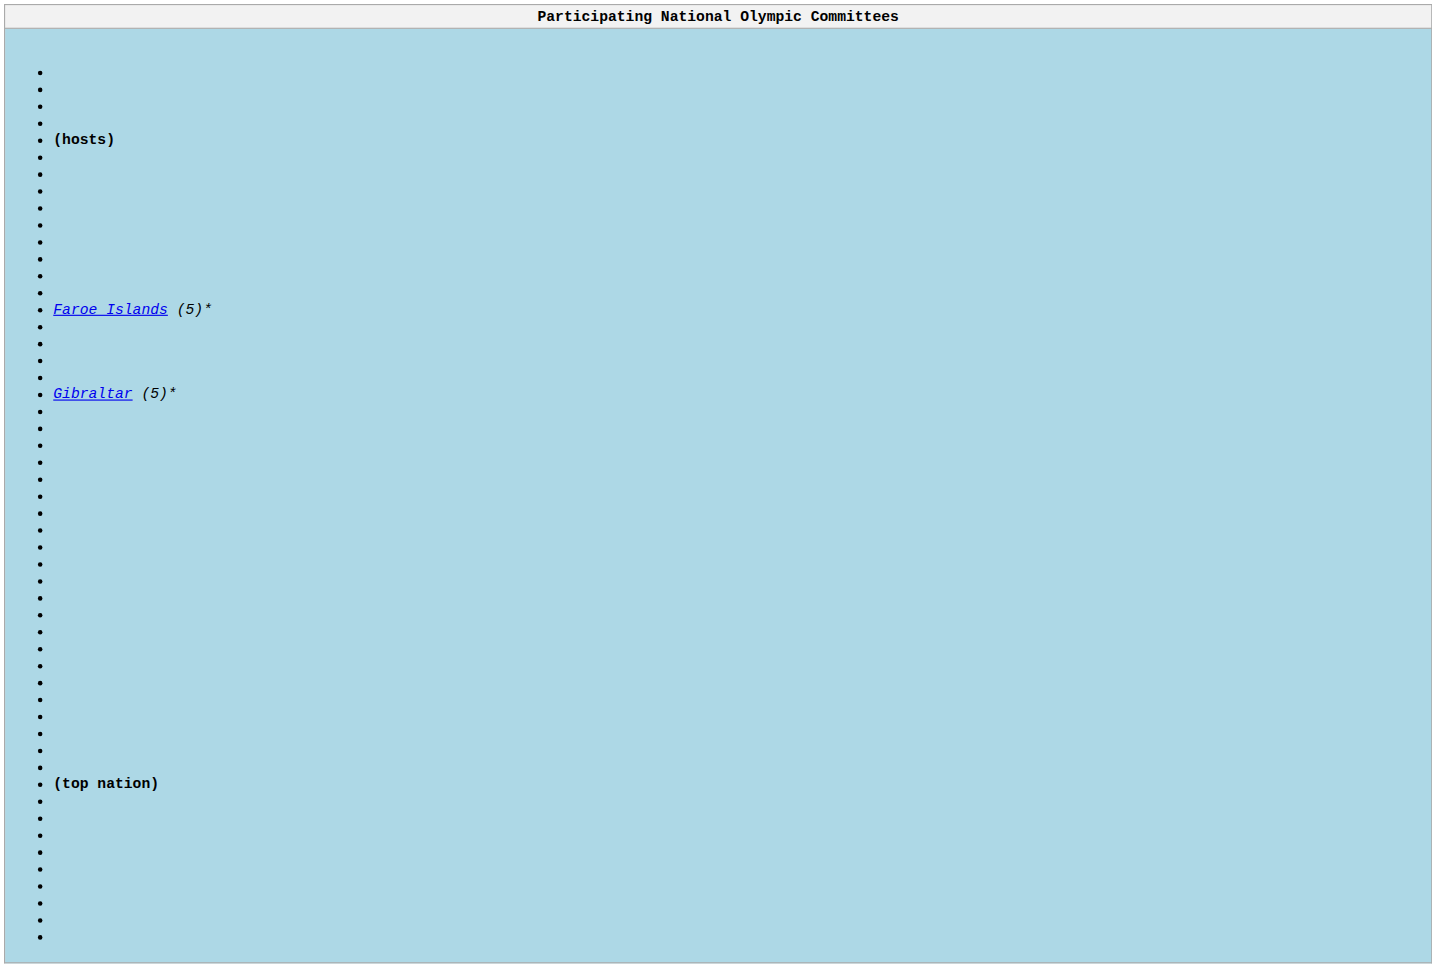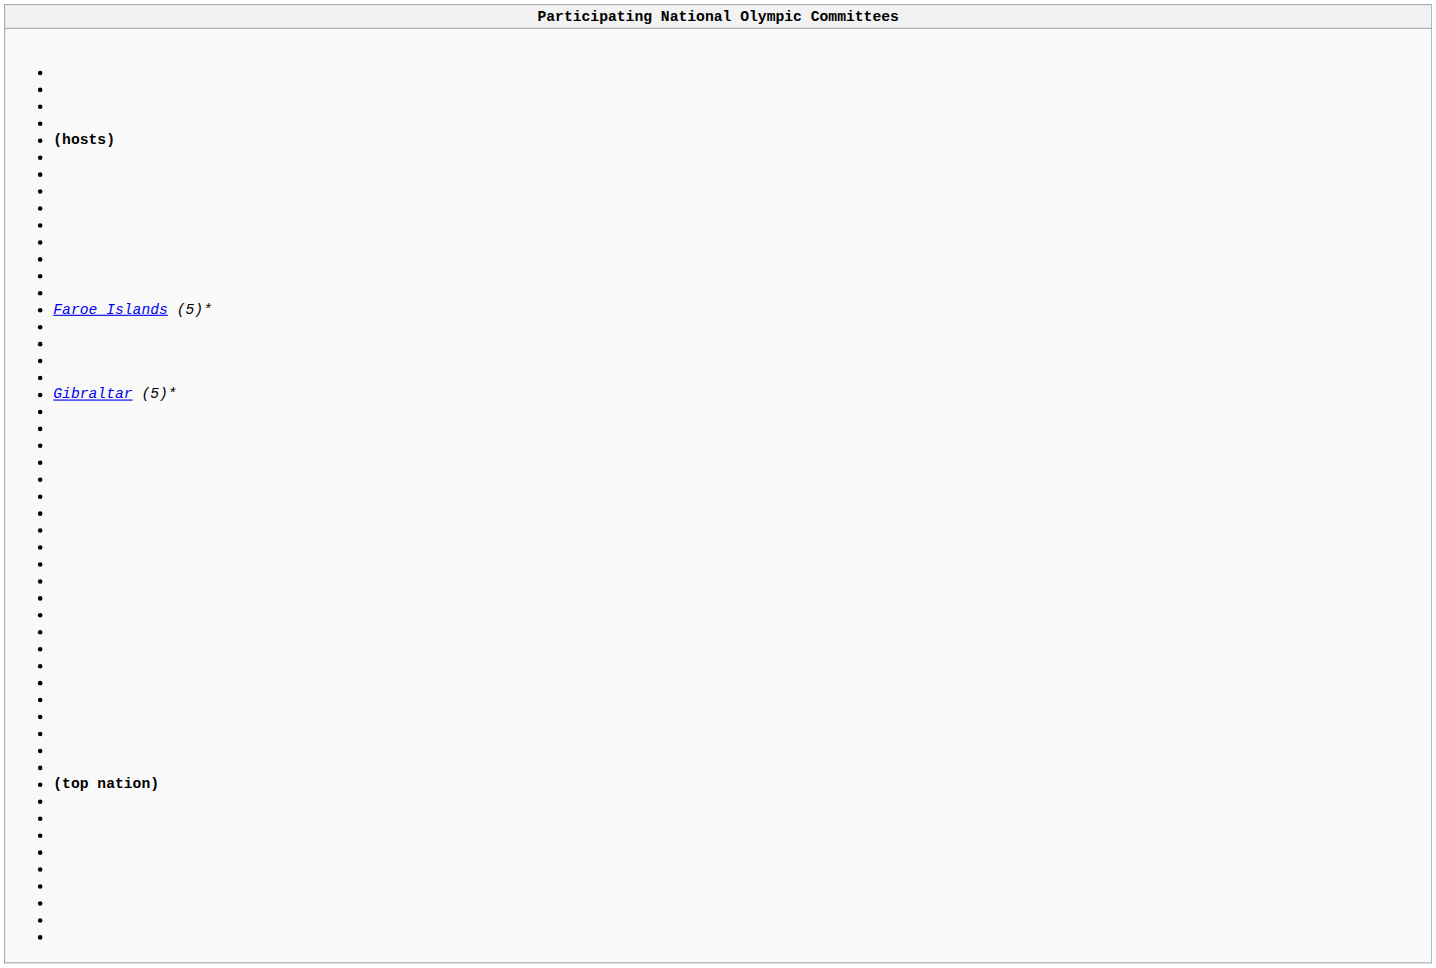row 2 | column 1: lightblue background -> no background
